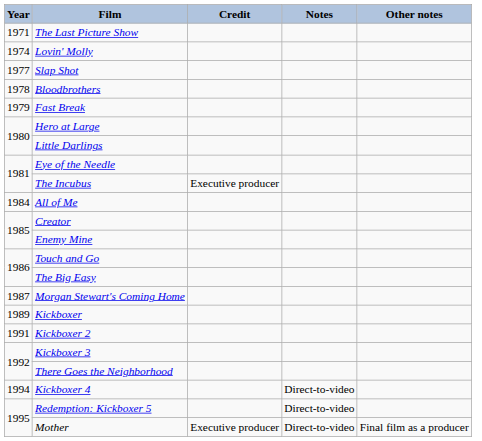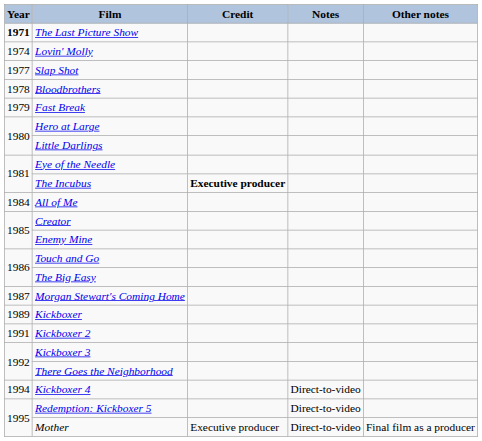The Last Picture Show | Year: normal -> bold
The Incubus | Credit: normal -> bold
